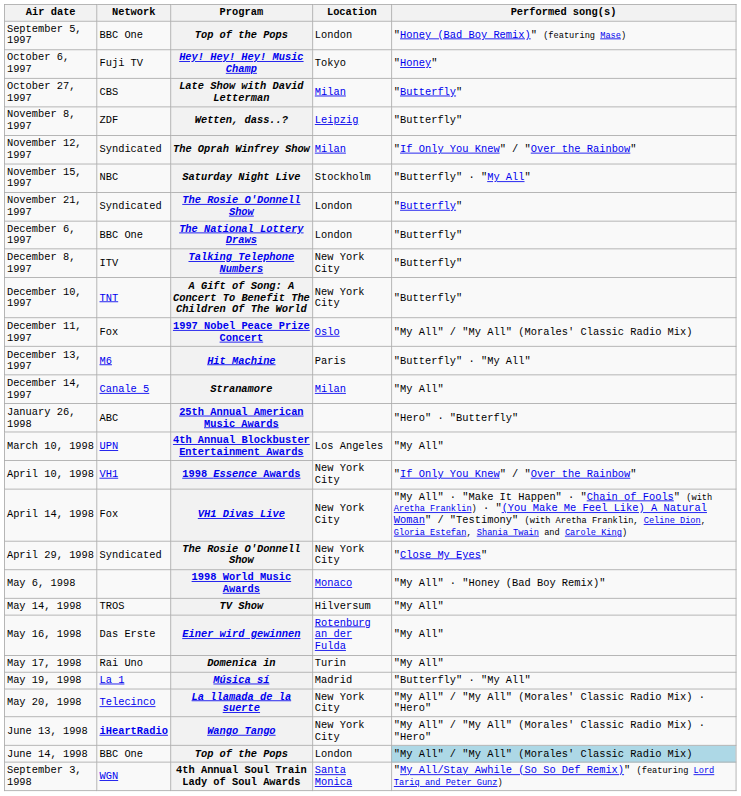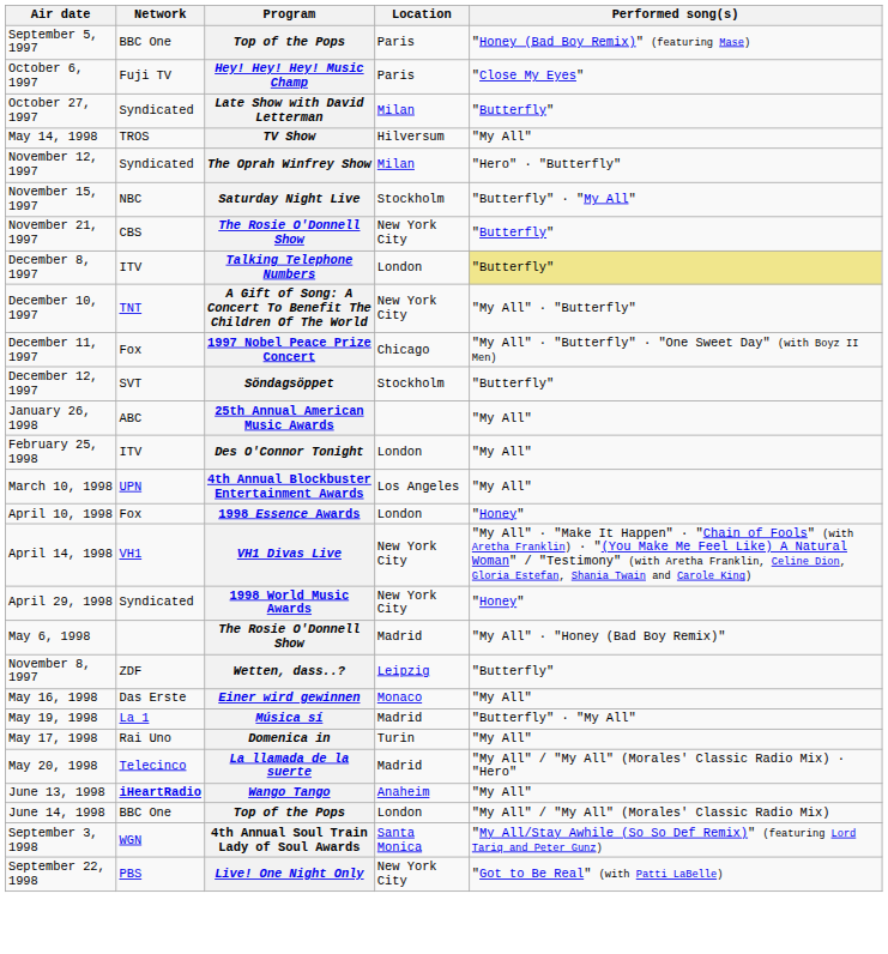September 5, 1997 | Location: London -> Paris
October 6, 1997 | Location: Tokyo -> Paris
October 6, 1997 | Performed song(s): "Honey" -> "Close My Eyes"
October 27, 1997 | Network: CBS -> Syndicated
rows swapped: November 8, 1997 <-> May 14, 1998
November 12, 1997 | Performed song(s): "If Only You Knew" / "Over the Rainbow" -> "Hero" · "Butterfly"
November 21, 1997 | Network: Syndicated -> CBS
November 21, 1997 | Location: London -> New York City
- row: December 6, 1997 | BBC One | The National Lottery Draws | London | "Butterfly"
December 8, 1997 | Location: New York City -> London
December 8, 1997 | Performed song(s): no background -> khaki background
December 10, 1997 | Performed song(s): "Butterfly" -> "My All" · "Butterfly"
December 11, 1997 | Location: Oslo -> Chicago
December 11, 1997 | Performed song(s): "My All" / "My All" (Morales' Classic Radio Mix) -> "My All" · "Butterfly" · "One Sweet Day" (with Boyz II Men)
+ row: December 12, 1997 | SVT | Söndagsöppet | Stockholm | "Butterfly"
- row: December 13, 1997 | M6 | Hit Machine | Paris | "Butterfly" · "My All"
- row: December 14, 1997 | Canale 5 | Stranamore | Milan | "My All"
January 26, 1998 | Performed song(s): "Hero" · "Butterfly" -> "My All"
+ row: February 25, 1998 | ITV | Des O'Connor Tonight | London | "My All"
April 10, 1998 | Network: VH1 -> Fox
April 10, 1998 | Location: New York City -> London
April 10, 1998 | Performed song(s): "If Only You Knew" / "Over the Rainbow" -> "Honey"
April 14, 1998 | Network: Fox -> VH1
April 29, 1998 | Program: The Rosie O'Donnell Show -> 1998 World Music Awards
April 29, 1998 | Performed song(s): "Close My Eyes" -> "Honey"
May 6, 1998 | Program: 1998 World Music Awards -> The Rosie O'Donnell Show
May 6, 1998 | Location: Monaco -> Madrid
May 16, 1998 | Location: Rotenburg an der Fulda -> Monaco
rows swapped: May 17, 1998 <-> May 19, 1998
May 20, 1998 | Location: New York City -> Madrid
June 13, 1998 | Location: New York City -> Anaheim
June 13, 1998 | Performed song(s): "My All" / "My All" (Morales' Classic Radio Mix) · "Hero" -> "My All"
June 14, 1998 | Performed song(s): lightblue background -> no background
+ row: September 22, 1998 | PBS | Live! One Night Only | New York City | "Got to Be Real" (with Patti LaBelle)
